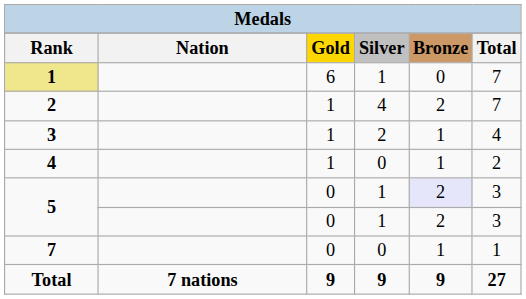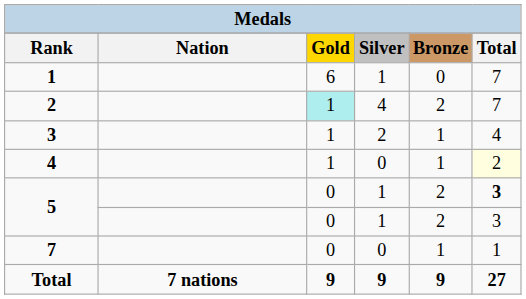row 3 | column 1: khaki background -> no background
row 4 | column 3: no background -> paleturquoise background
row 6 | column 6: no background -> lightyellow background
row 7 | column 5: lavender background -> no background
row 7 | column 6: normal -> bold
